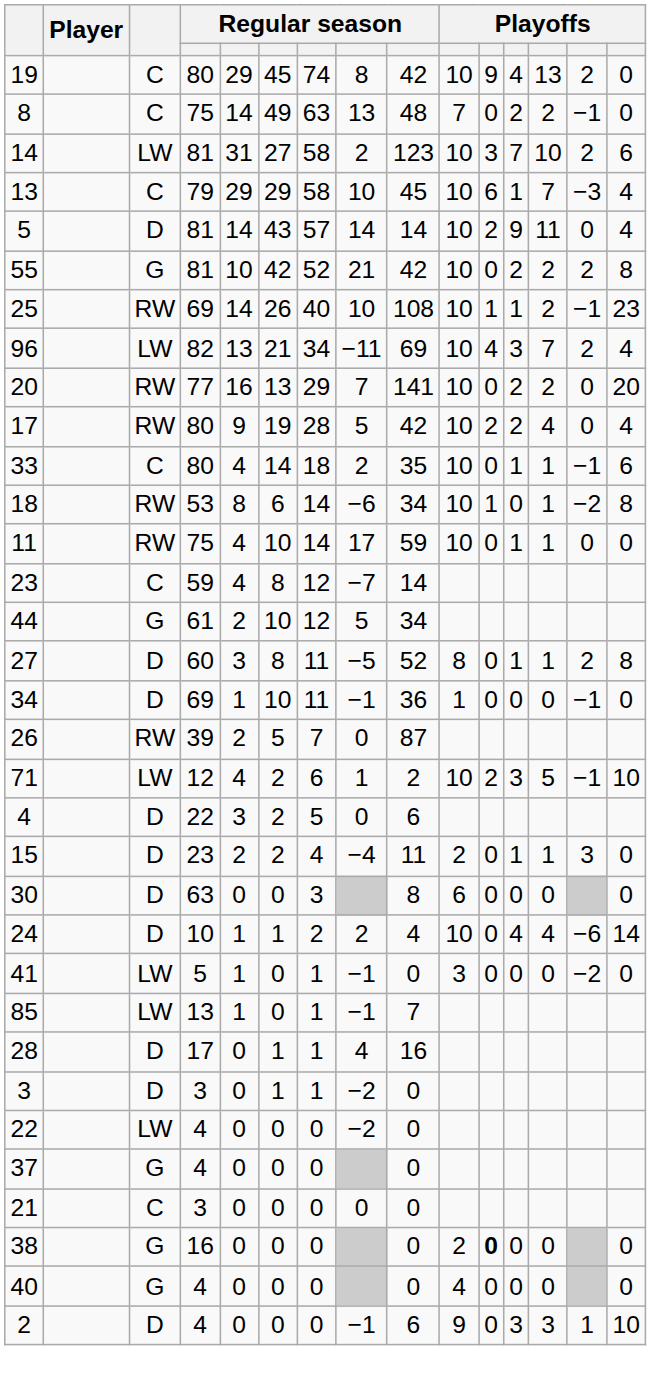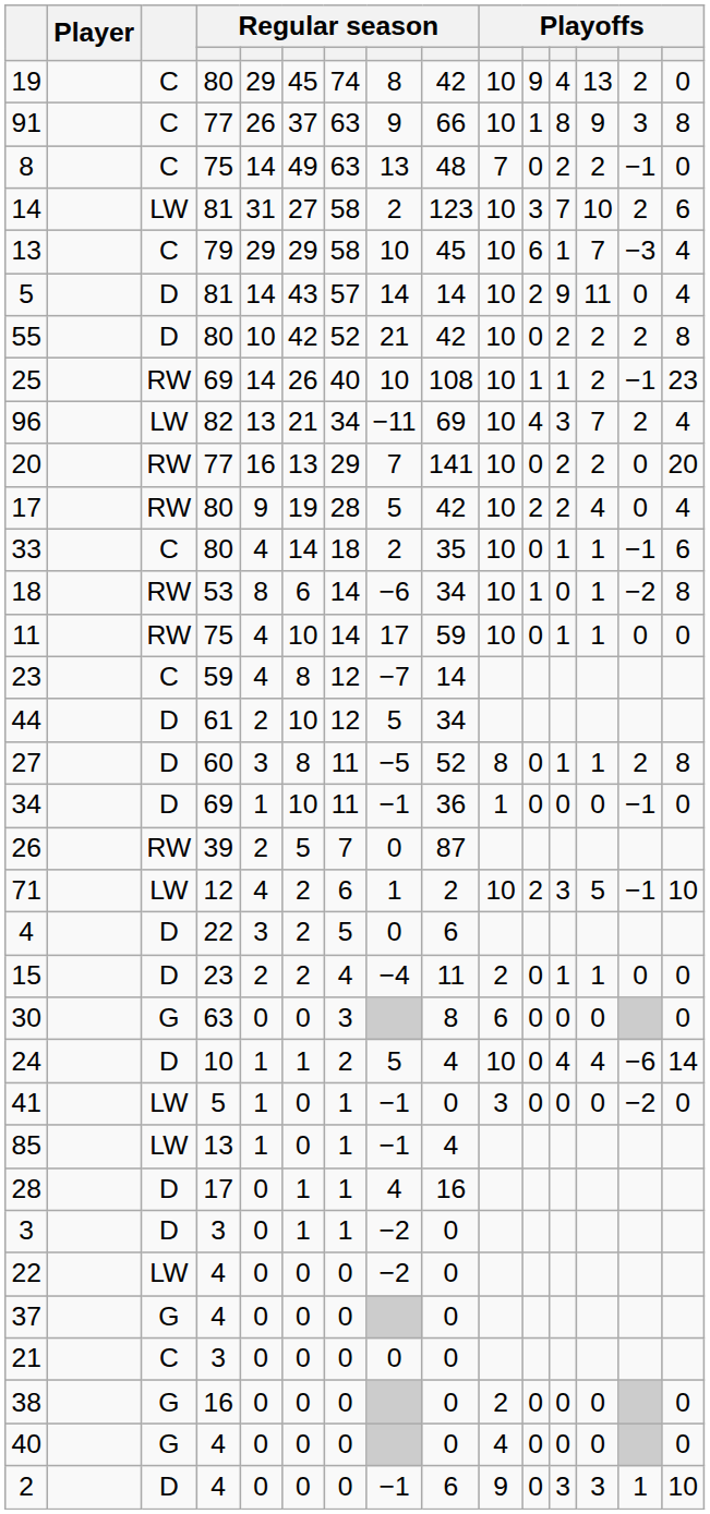+ row: 91 | C | 77 | 26 | 37 | 63 | 9 | 66 | 10 | 1 | 8 | 9 | 3 | 8
55 | column 3: G -> D
55 | column 4: 81 -> 80
44 | column 3: G -> D
15 | column 14: 3 -> 0
30 | column 3: D -> G
24 | column 8: 2 -> 5
85 | column 9: 7 -> 4
38 | column 11: bold -> normal
